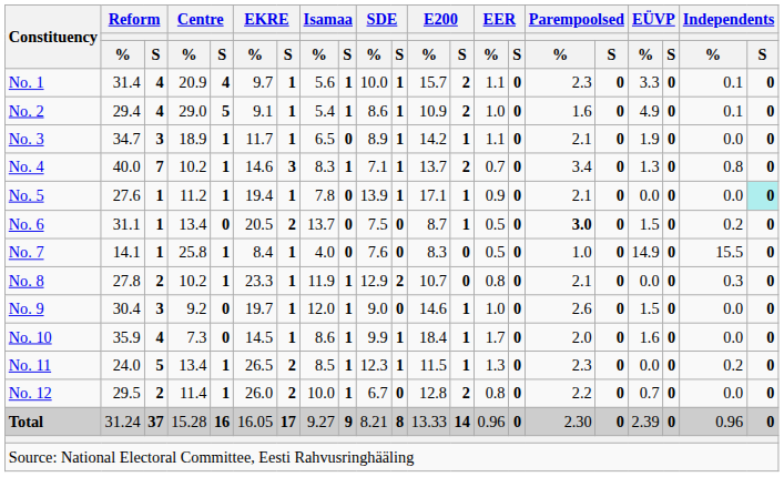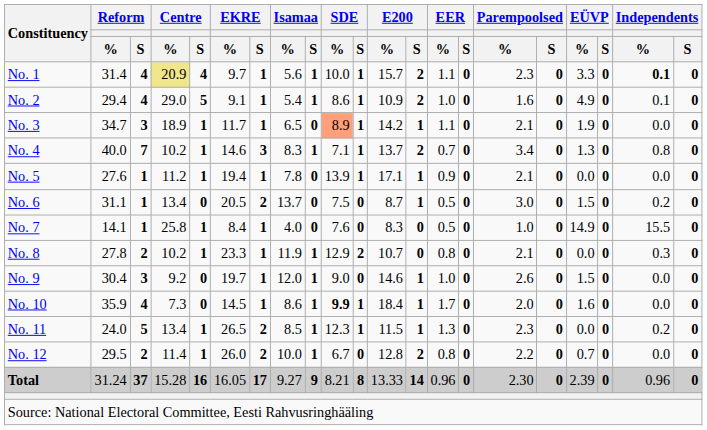No. 1 | Centre / %: no background -> khaki background
No. 1 | Independents / %: normal -> bold
No. 3 | SDE / %: no background -> lightsalmon background
No. 5 | Independents / S: paleturquoise background -> no background
No. 6 | Parempoolsed / %: bold -> normal
No. 10 | SDE / %: normal -> bold
